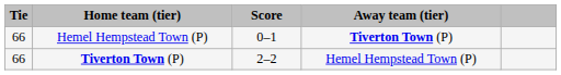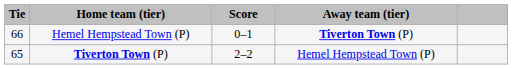row 3 | Tie: 66 -> 65
